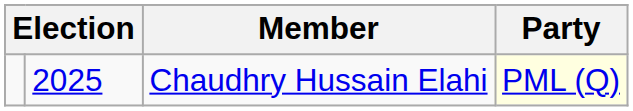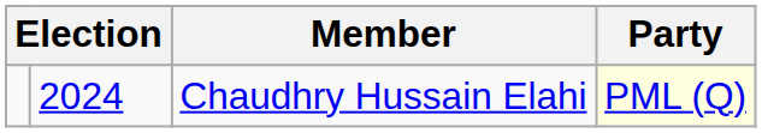Chaudhry Hussain Elahi | column 2: 2025 -> 2024
